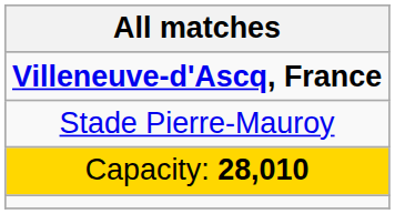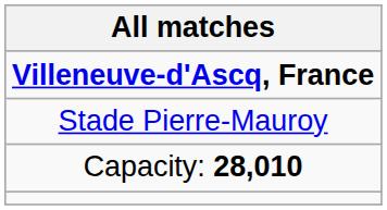row 4 | column 1: gold background -> no background
